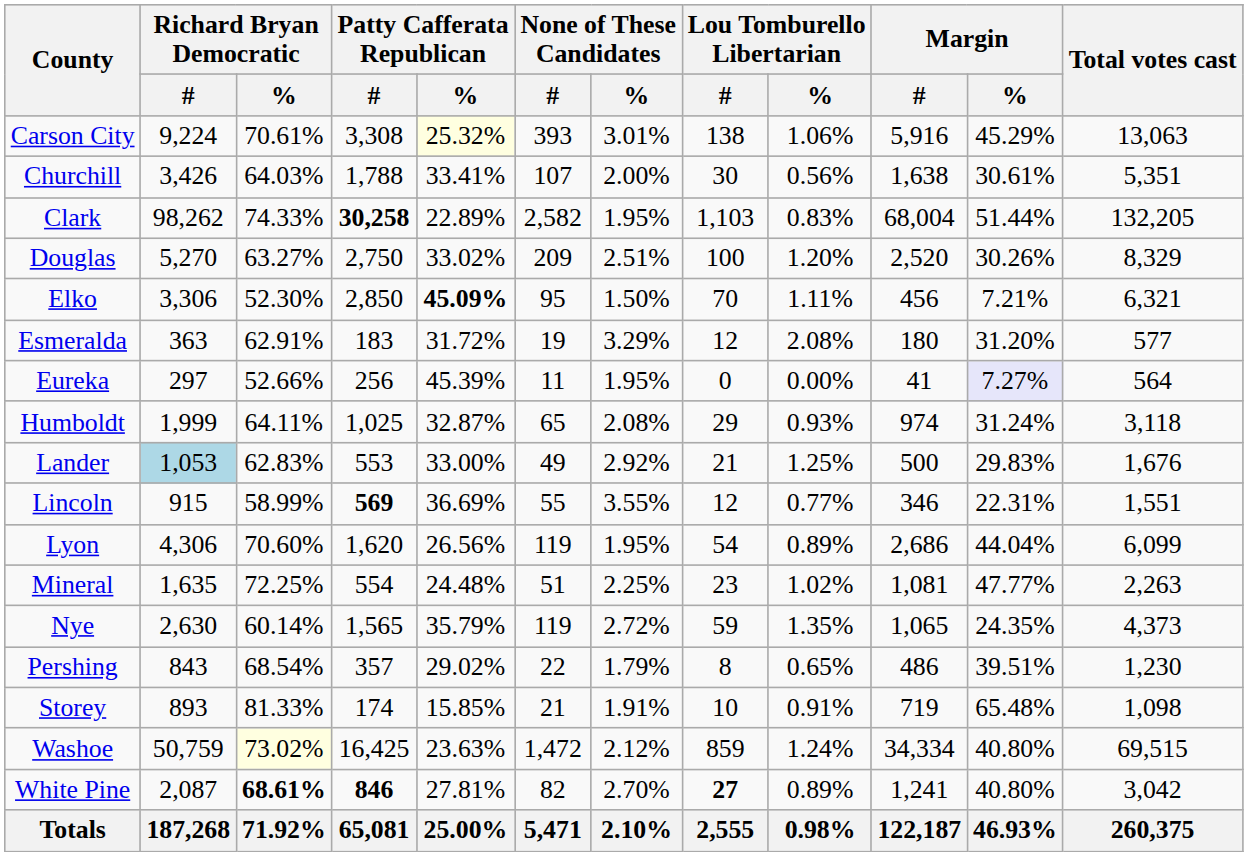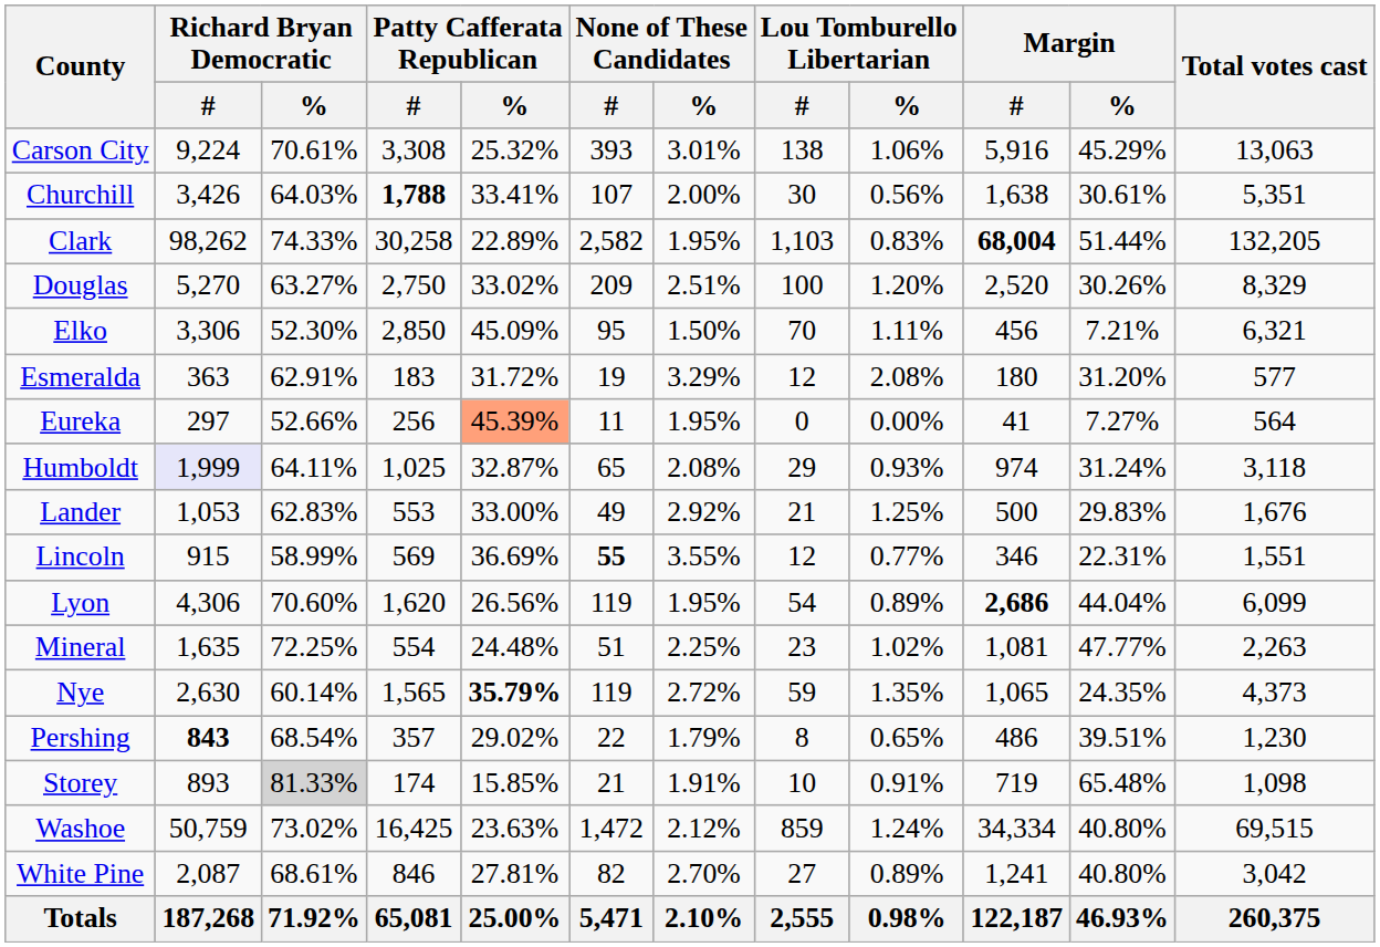Carson City | Patty Cafferata Republican / %: lightyellow background -> no background
Churchill | Patty Cafferata Republican / #: normal -> bold
Clark | Patty Cafferata Republican / #: bold -> normal
Clark | Margin / #: normal -> bold
Elko | Patty Cafferata Republican / %: bold -> normal
Eureka | Patty Cafferata Republican / %: no background -> lightsalmon background
Eureka | Margin / %: lavender background -> no background
Humboldt | Richard Bryan Democratic / #: no background -> lavender background
Lander | Richard Bryan Democratic / #: lightblue background -> no background
Lincoln | Patty Cafferata Republican / #: bold -> normal
Lincoln | None of These Candidates / #: normal -> bold
Lyon | Margin / #: normal -> bold
Nye | Patty Cafferata Republican / %: normal -> bold
Pershing | Richard Bryan Democratic / #: normal -> bold
Storey | Richard Bryan Democratic / %: no background -> lightgrey background
Washoe | Richard Bryan Democratic / %: lightyellow background -> no background
White Pine | Richard Bryan Democratic / %: bold -> normal
White Pine | Patty Cafferata Republican / #: bold -> normal
White Pine | Lou Tomburello Libertarian / #: bold -> normal
